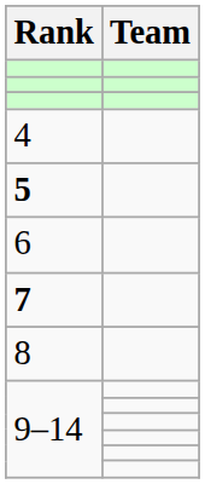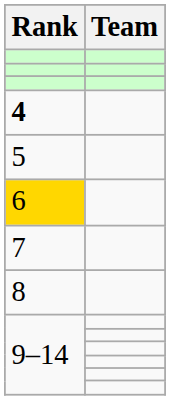row 5 | Rank: normal -> bold
row 6 | Rank: bold -> normal
row 7 | Rank: no background -> gold background
row 8 | Rank: bold -> normal
